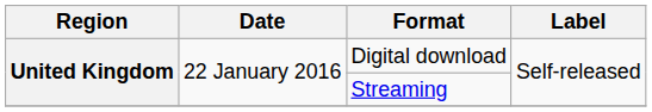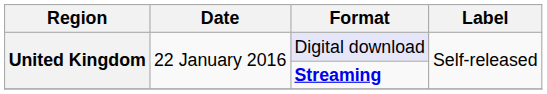Digital download | Format: no background -> lavender background
Streaming | Format: normal -> bold
